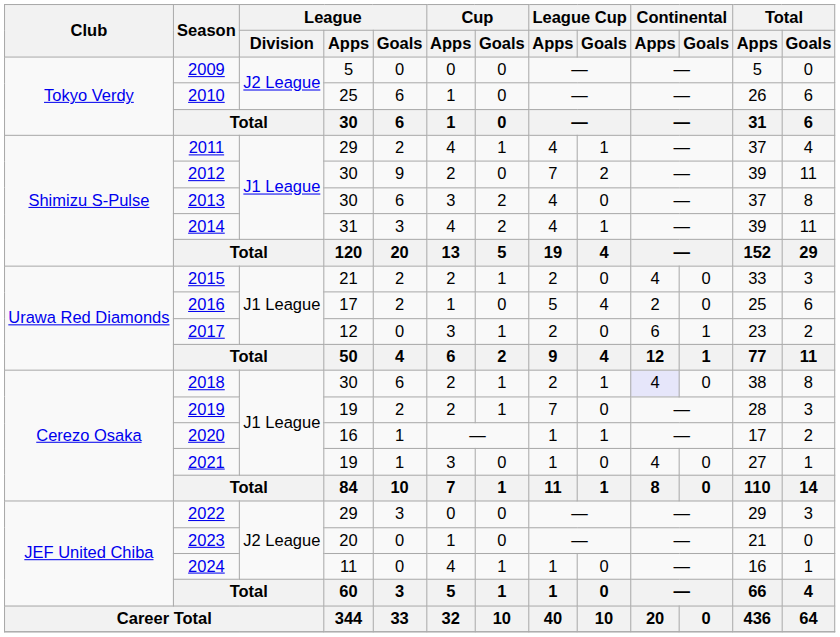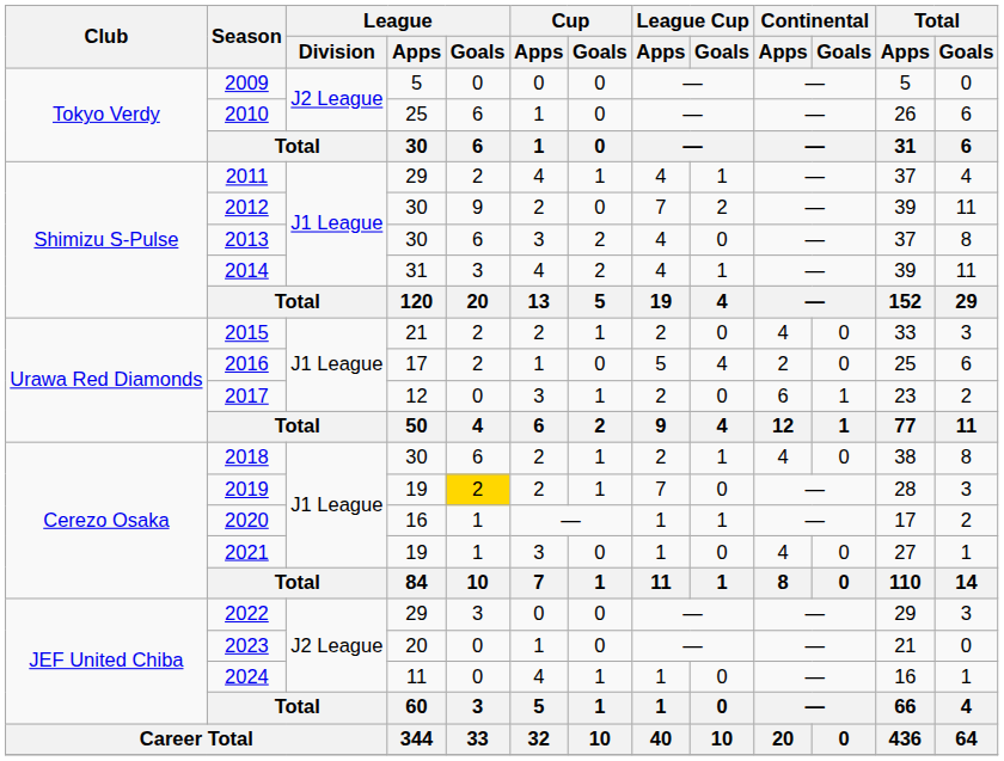2018 | Continental / Apps: lavender background -> no background
2019 | League / Goals: no background -> gold background
